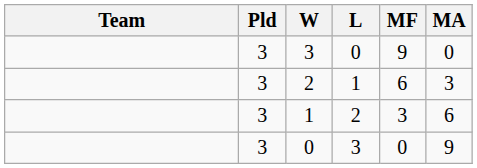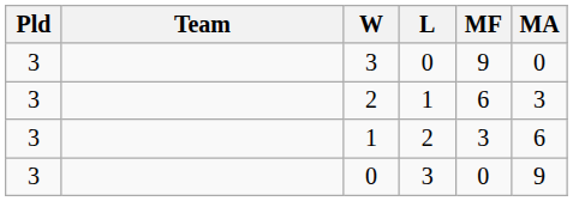columns swapped: Team <-> Pld
